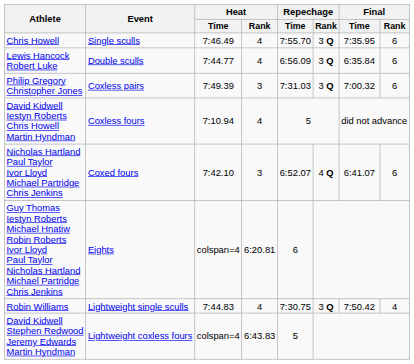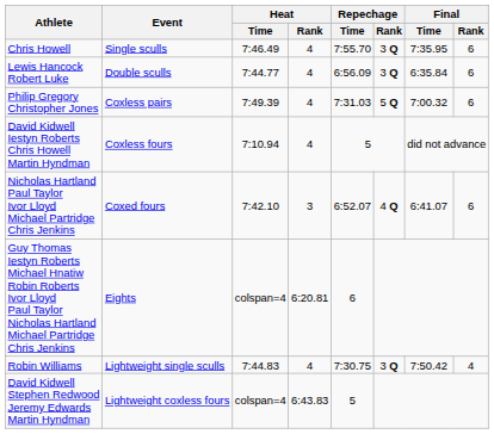Philip Gregory Christopher Jones | Heat / Rank: 3 -> 4
Philip Gregory Christopher Jones | Repechage / Rank: 3 Q -> 5 Q
